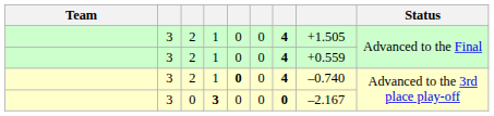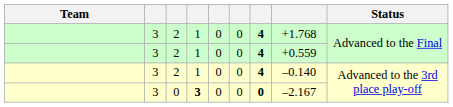row 2 | column 8: +1.505 -> +1.768
row 4 | column 5: bold -> normal
row 4 | column 8: –0.740 -> –0.140
